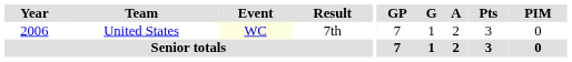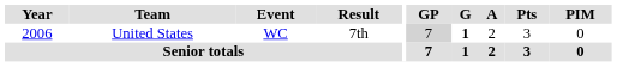United States | Event: lightyellow background -> no background
United States | GP: no background -> lightgrey background
United States | G: normal -> bold
